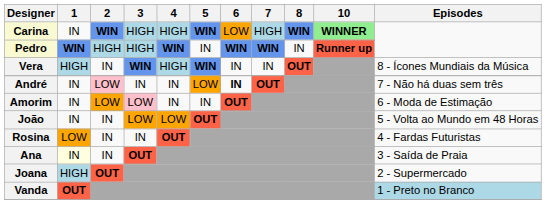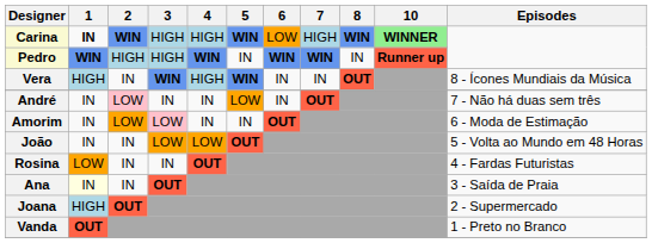Carina | 1: normal -> bold
André | 6: bold -> normal
Vanda | Episodes: lightblue background -> no background
